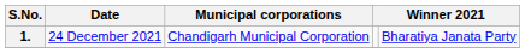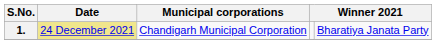1. | Date: no background -> khaki background
